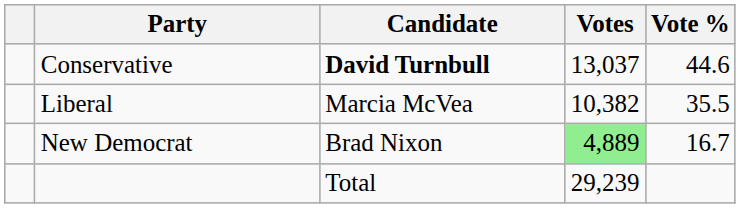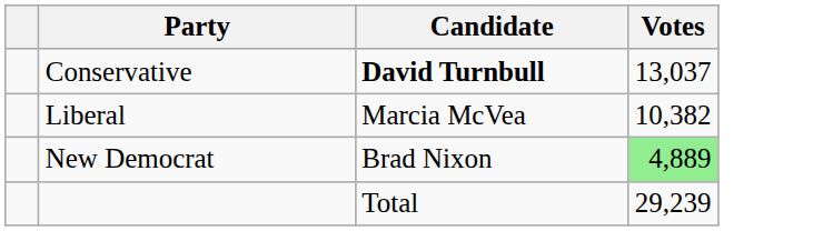- column: Vote % | 44.6 | 35.5 | 16.7
